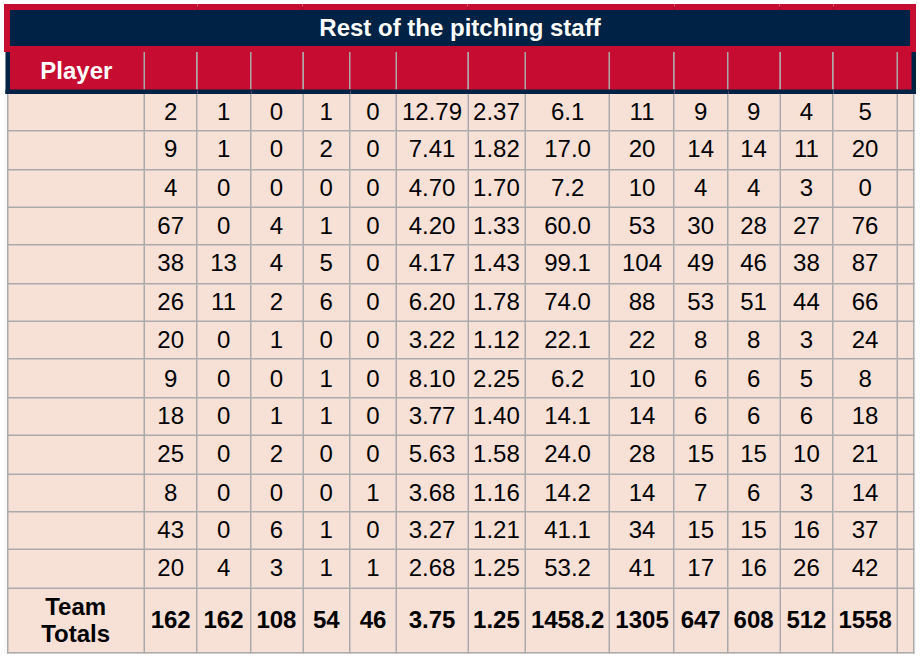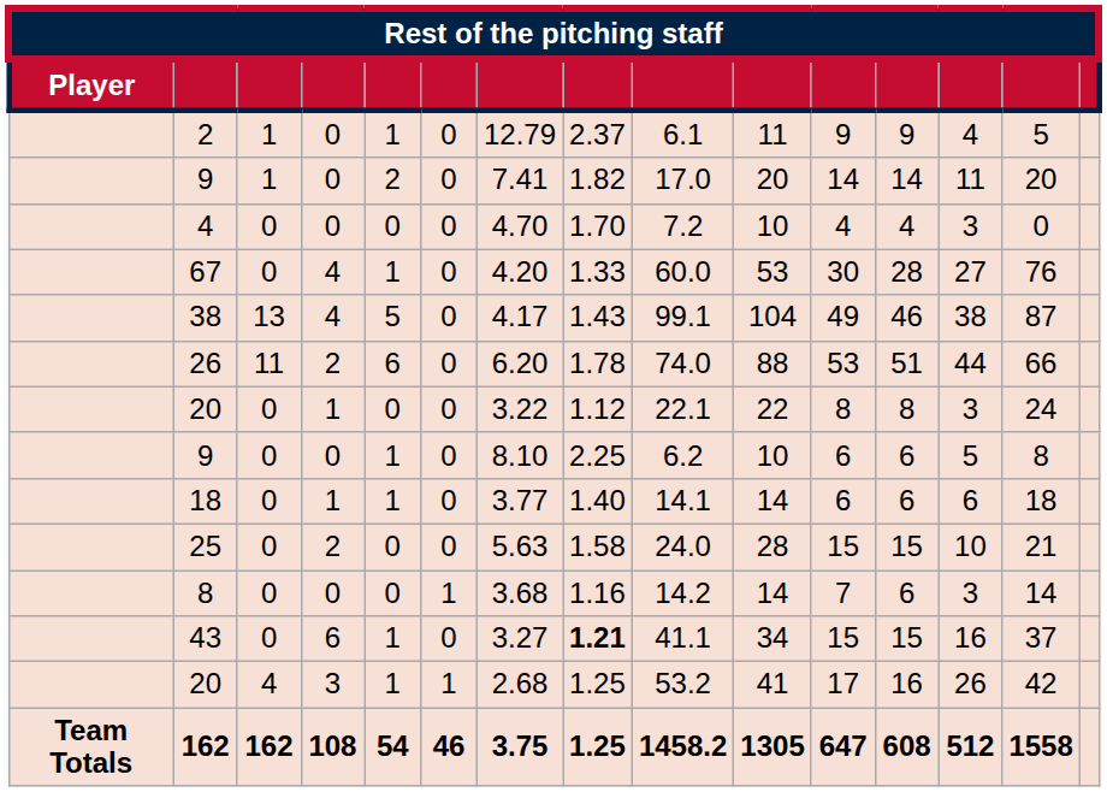43 | column 8: normal -> bold
